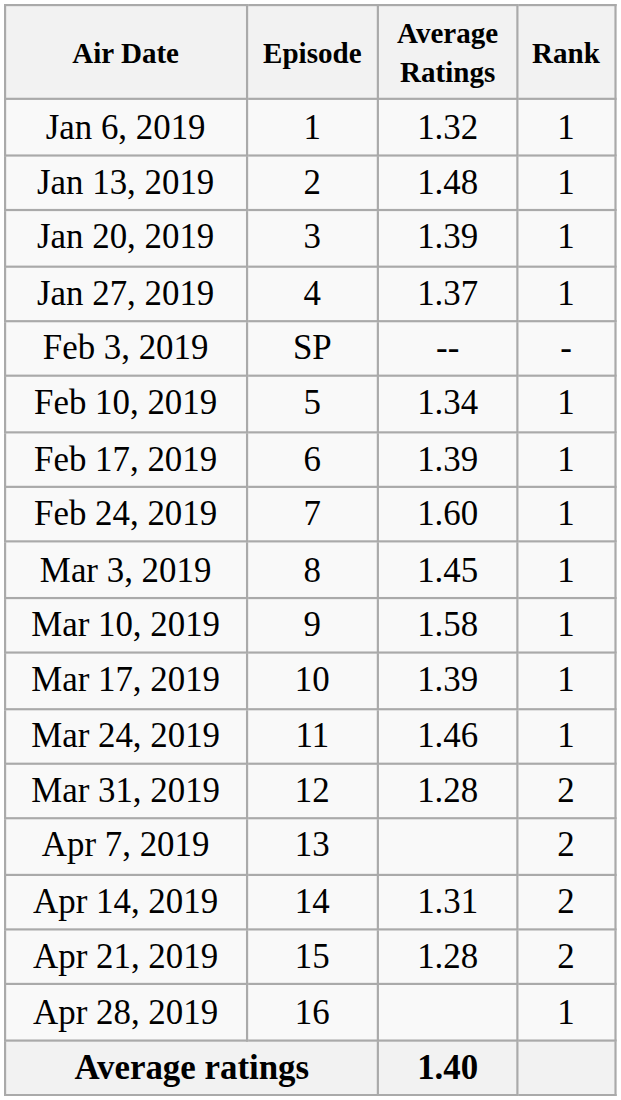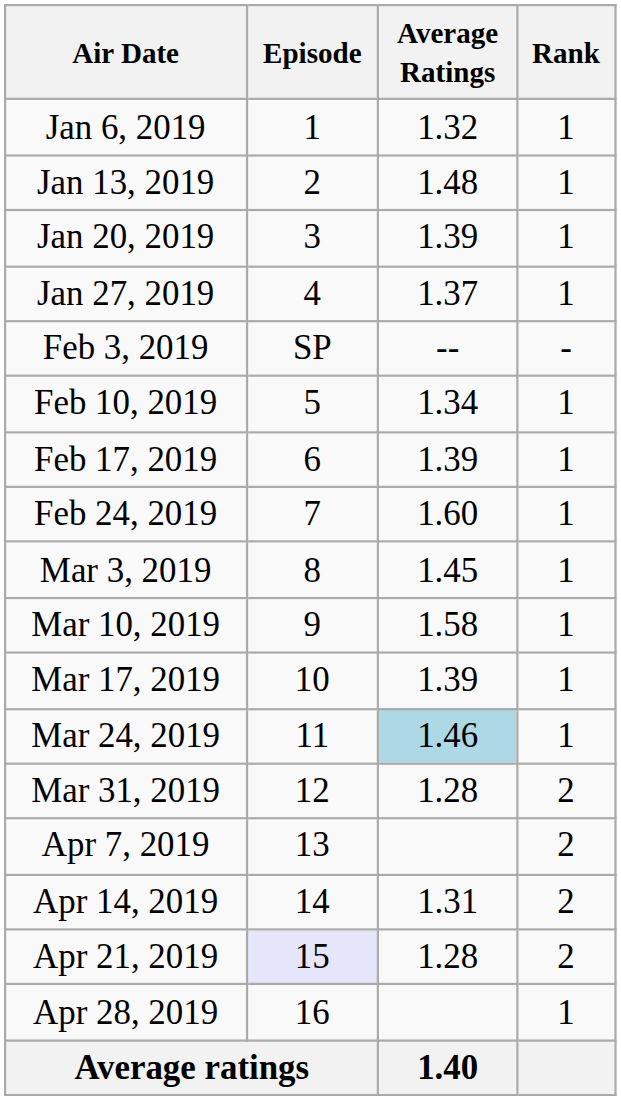Mar 24, 2019 | Average Ratings: no background -> lightblue background
Apr 21, 2019 | Episode: no background -> lavender background
